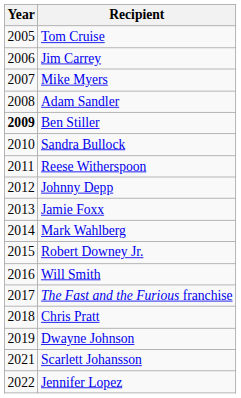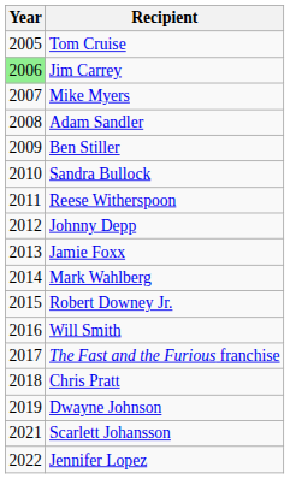Jim Carrey | Year: no background -> lightgreen background
Ben Stiller | Year: bold -> normal
